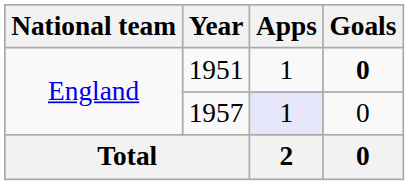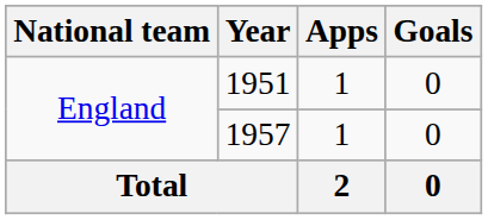1951 | Goals: bold -> normal
1957 | Apps: lavender background -> no background
